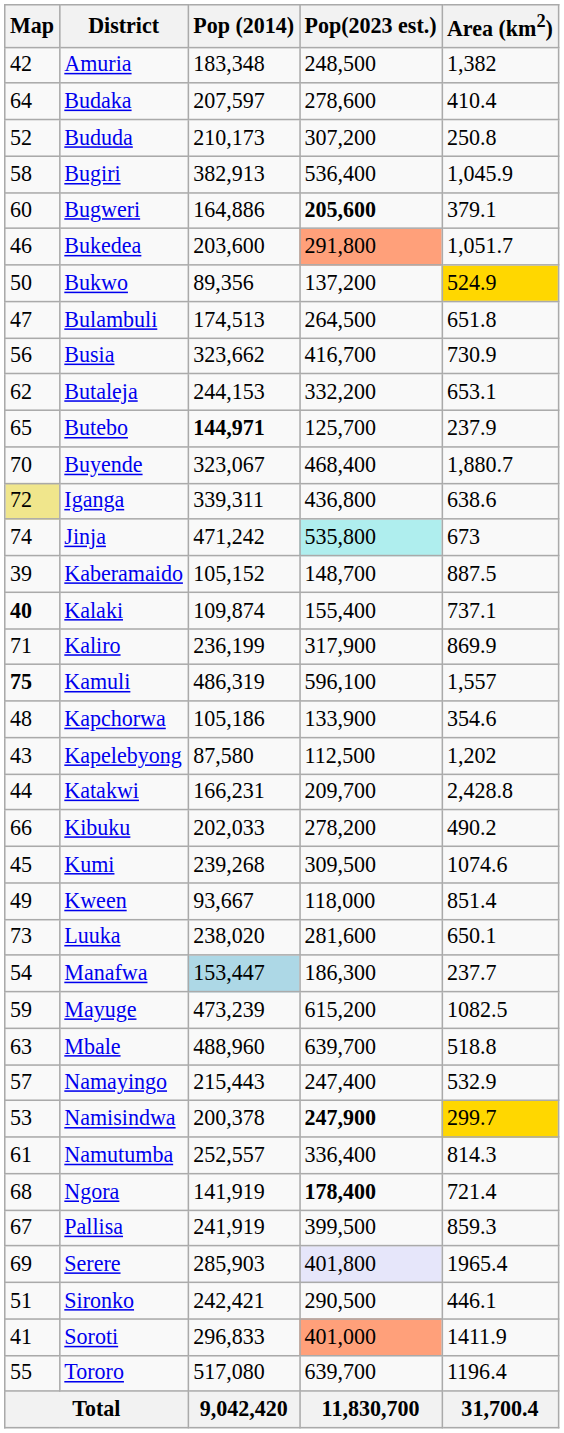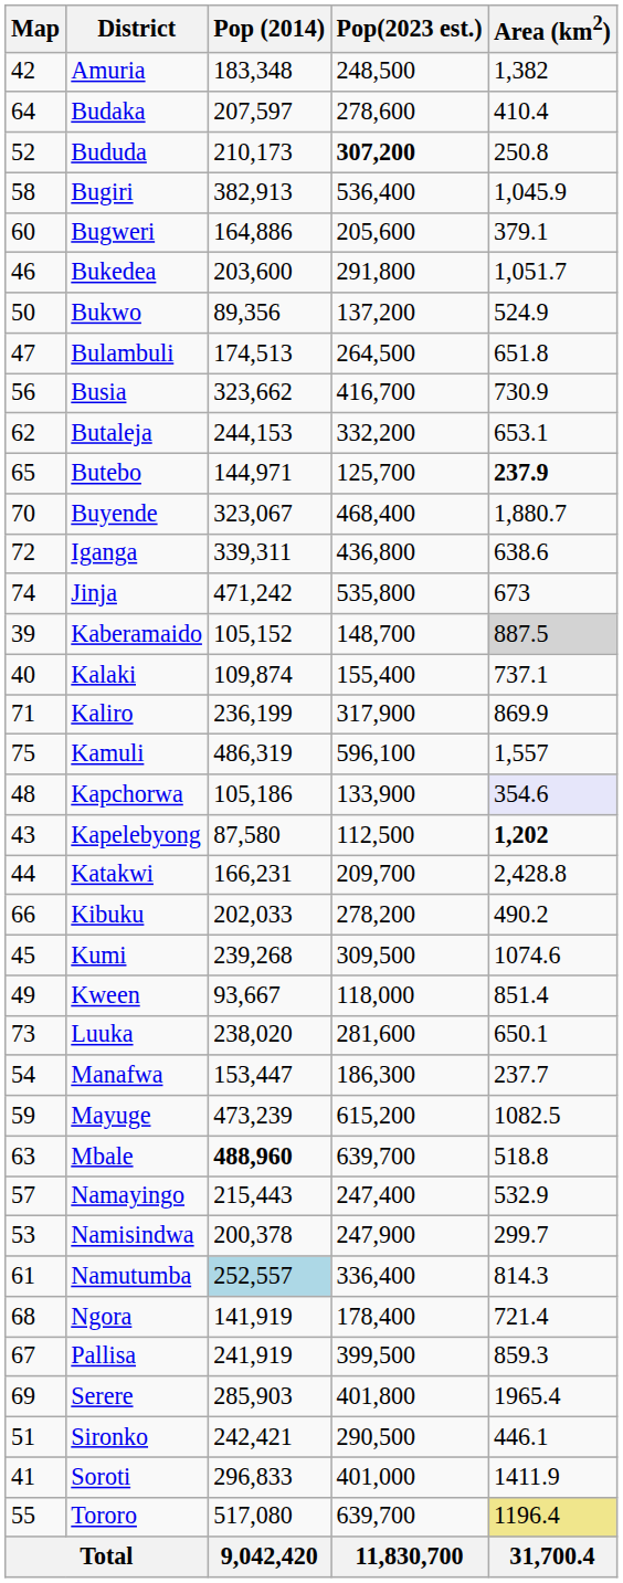Bududa | Pop(2023 est.): normal -> bold
Bugweri | Pop(2023 est.): bold -> normal
Bukedea | Pop(2023 est.): lightsalmon background -> no background
Bukwo | Area (km2): gold background -> no background
Butebo | Pop (2014): bold -> normal
Butebo | Area (km2): normal -> bold
Iganga | Map: khaki background -> no background
Jinja | Pop(2023 est.): paleturquoise background -> no background
Kaberamaido | Area (km2): no background -> lightgrey background
Kalaki | Map: bold -> normal
Kamuli | Map: bold -> normal
Kapchorwa | Area (km2): no background -> lavender background
Kapelebyong | Area (km2): normal -> bold
Manafwa | Pop (2014): lightblue background -> no background
Mbale | Pop (2014): normal -> bold
Namisindwa | Pop(2023 est.): bold -> normal
Namisindwa | Area (km2): gold background -> no background
Namutumba | Pop (2014): no background -> lightblue background
Ngora | Pop(2023 est.): bold -> normal
Serere | Pop(2023 est.): lavender background -> no background
Soroti | Pop(2023 est.): lightsalmon background -> no background
Tororo | Area (km2): no background -> khaki background
